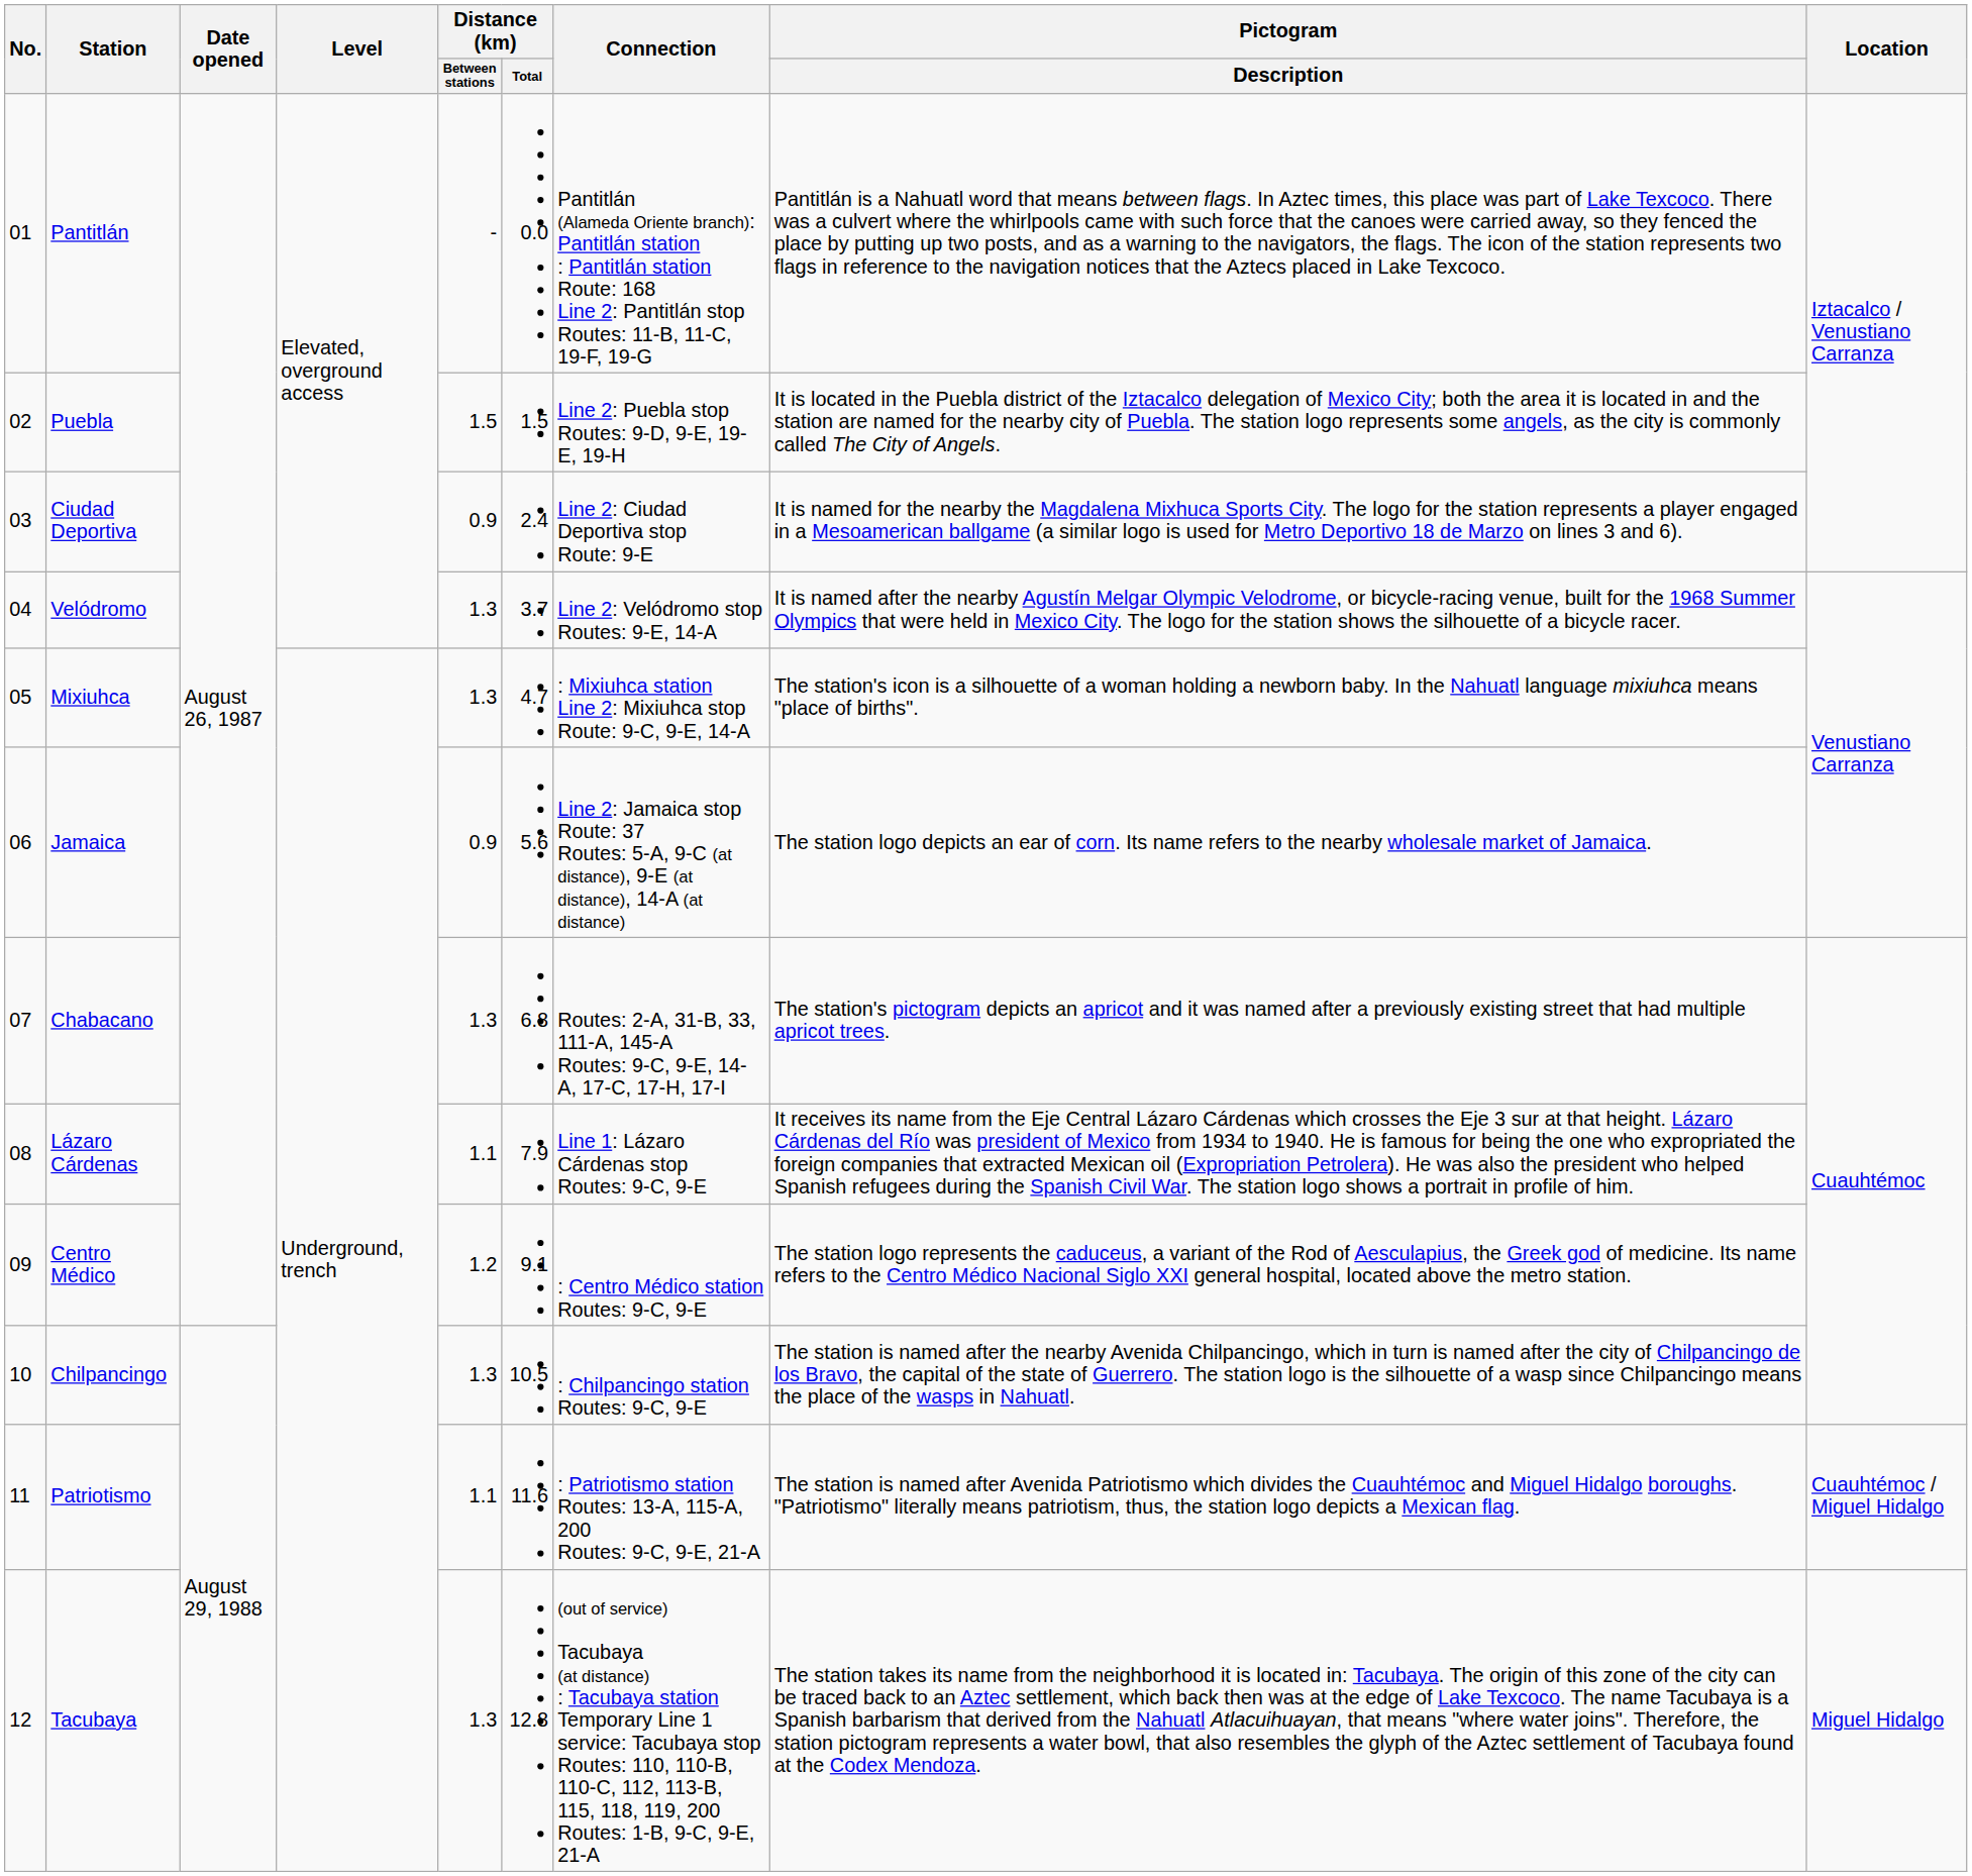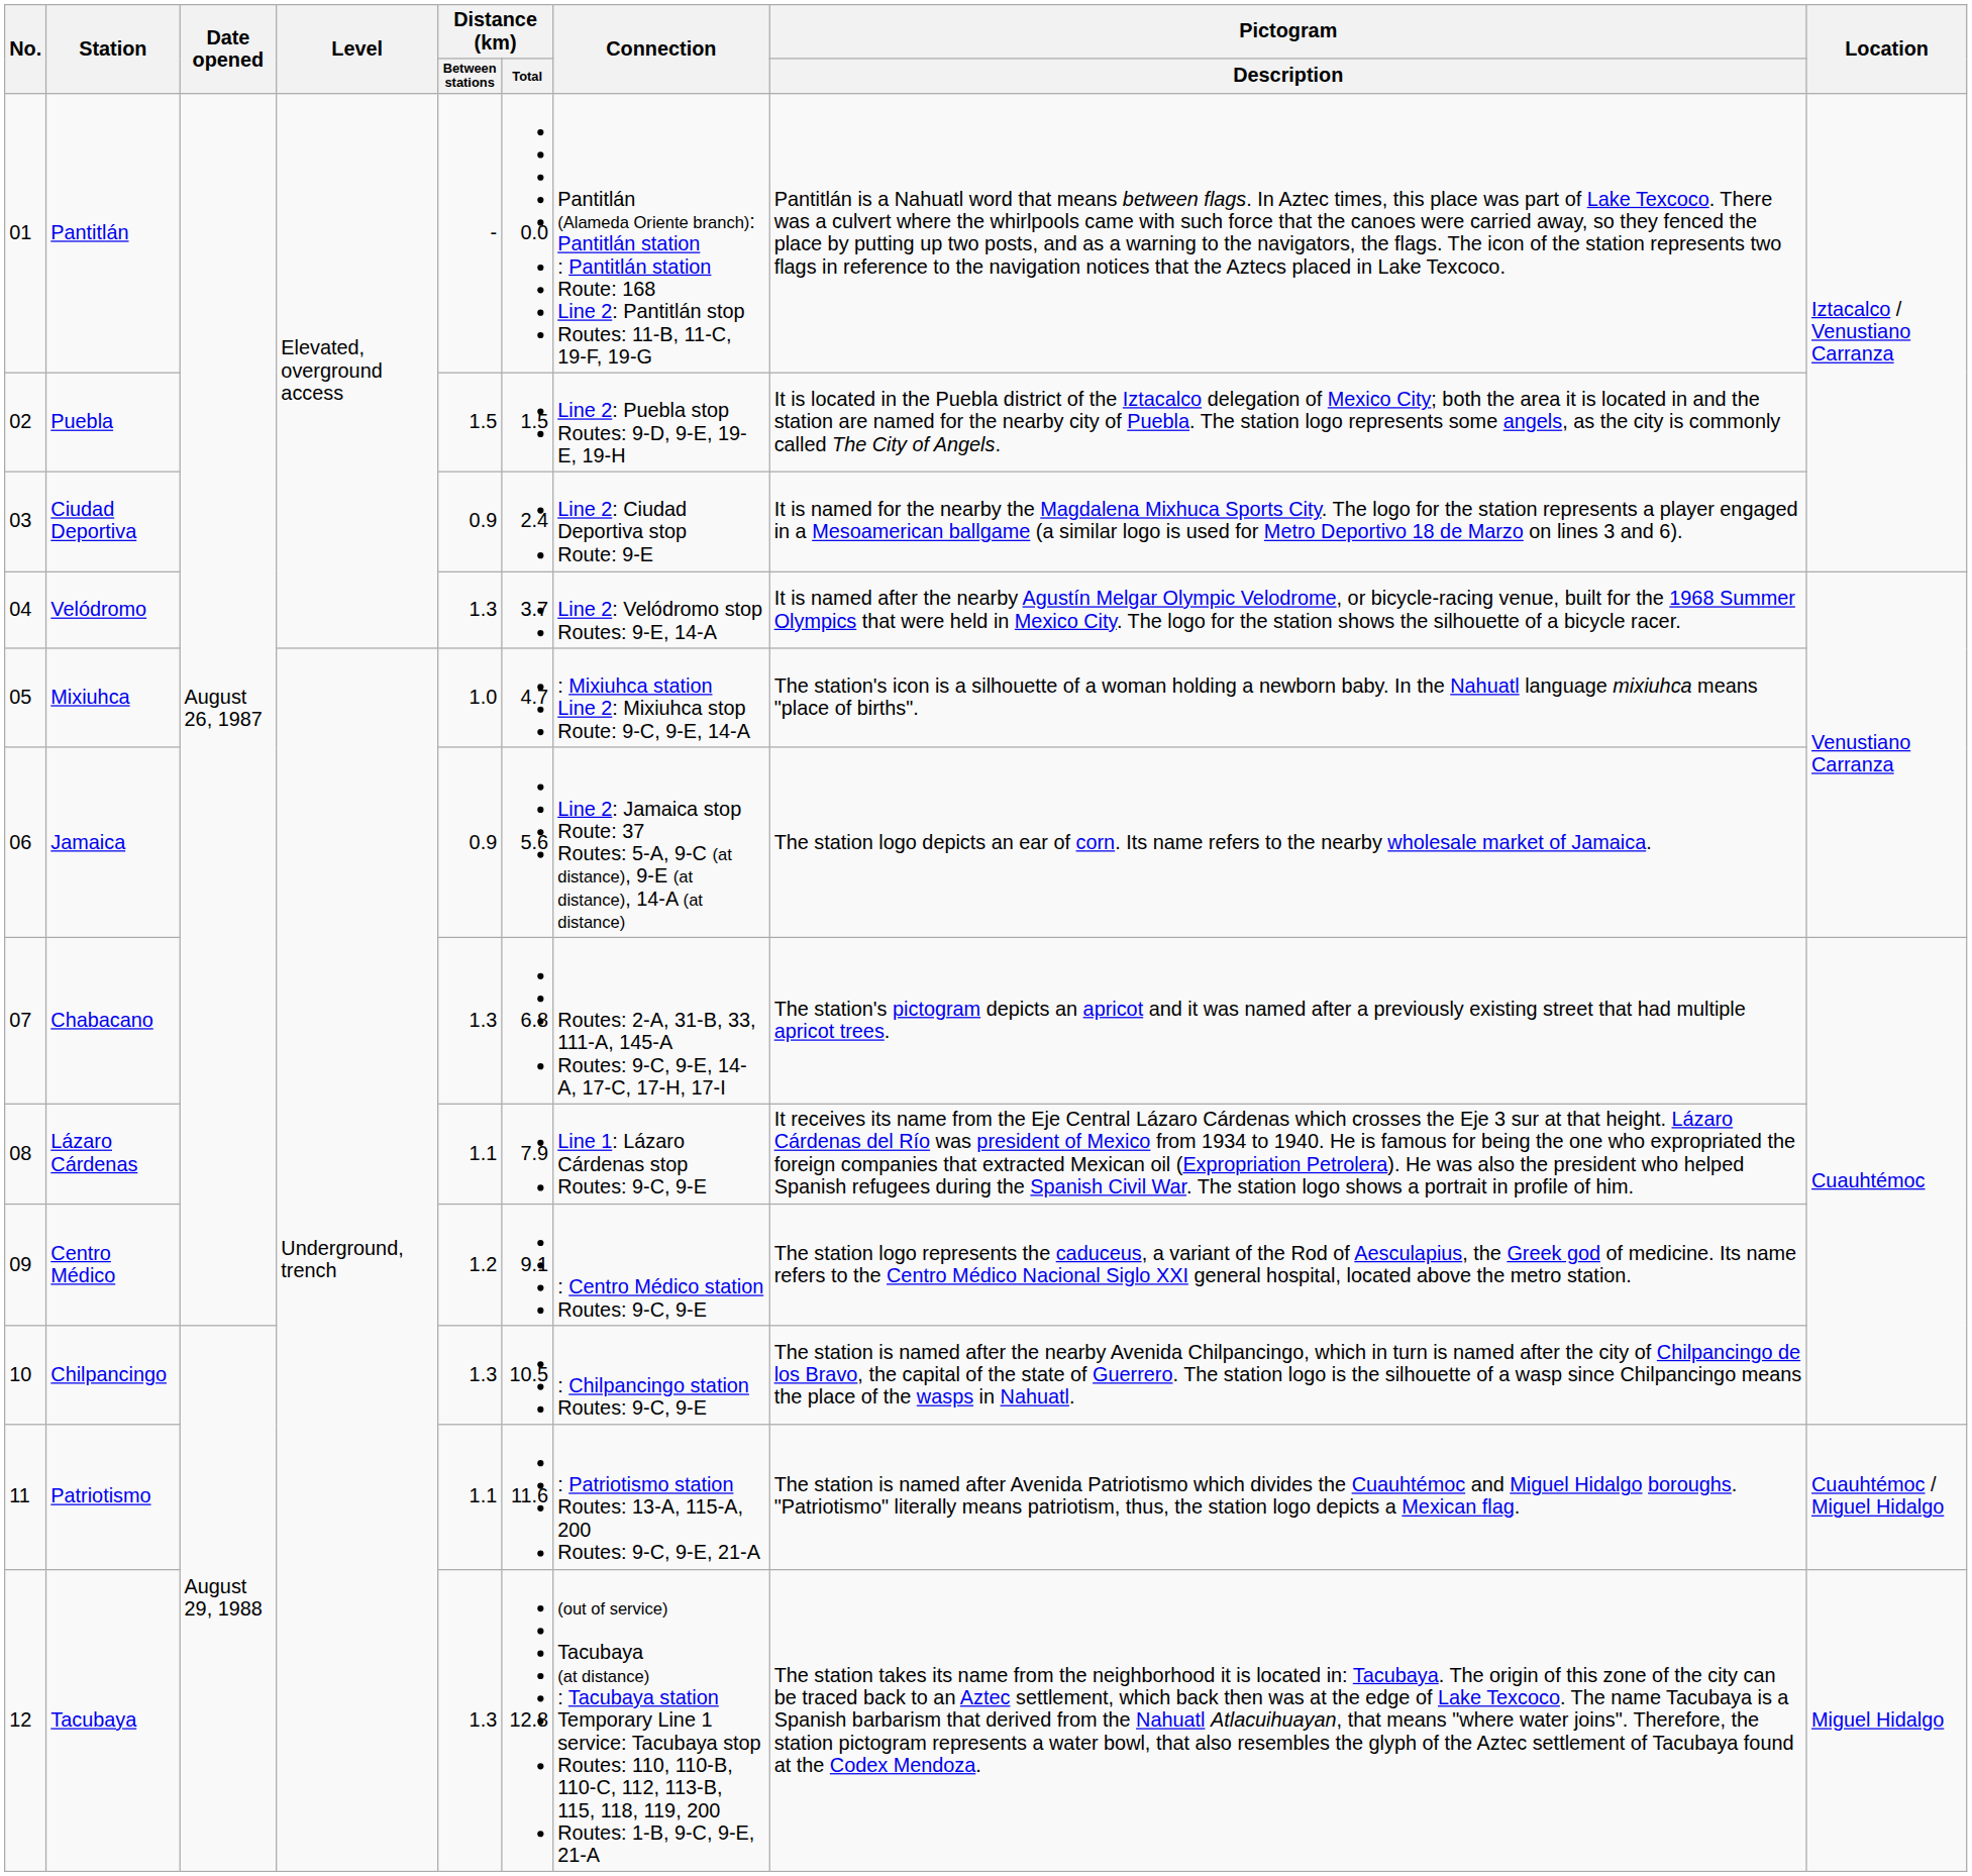Mixiuhca | Distance (km) / Between stations: 1.3 -> 1.0
